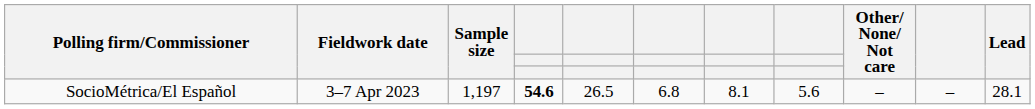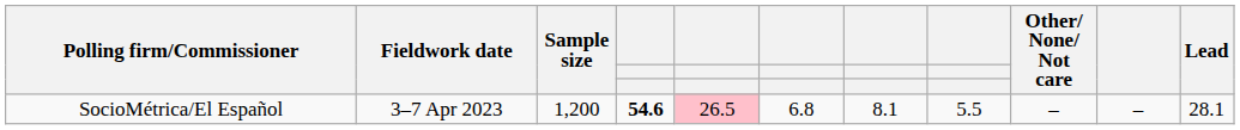SocioMétrica/El Español | Sample size: 1,197 -> 1,200
SocioMétrica/El Español | column 5: no background -> pink background
SocioMétrica/El Español | column 8: 5.6 -> 5.5
